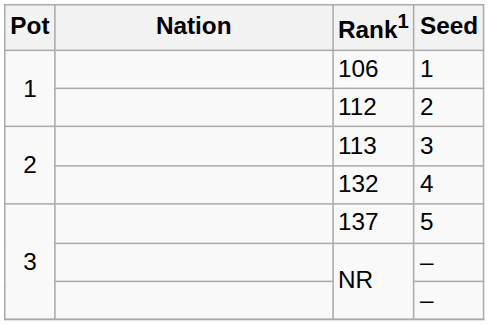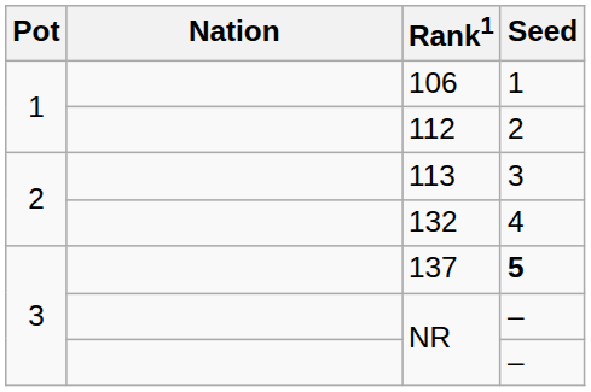137 | Seed: normal -> bold
